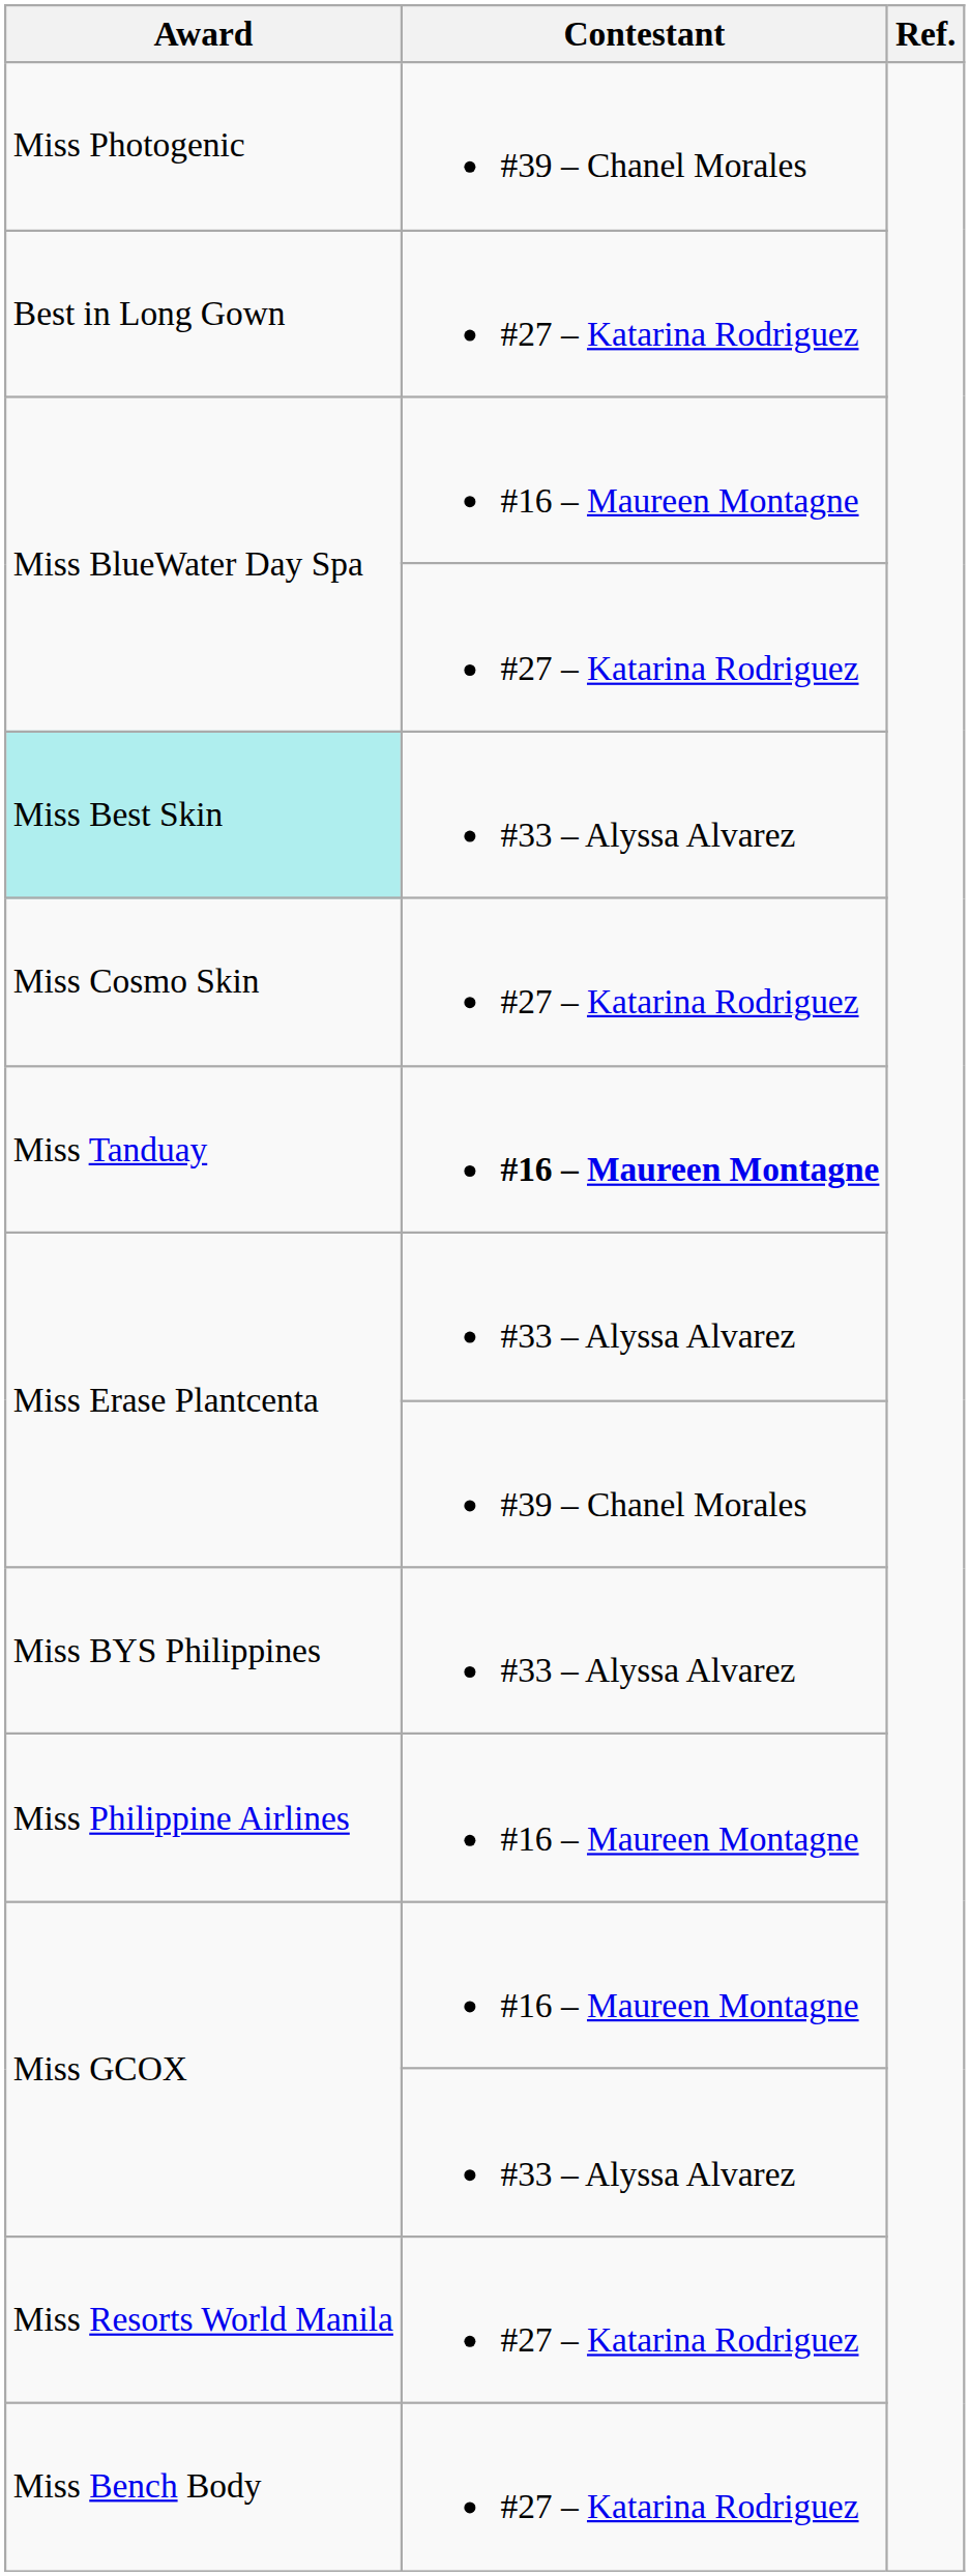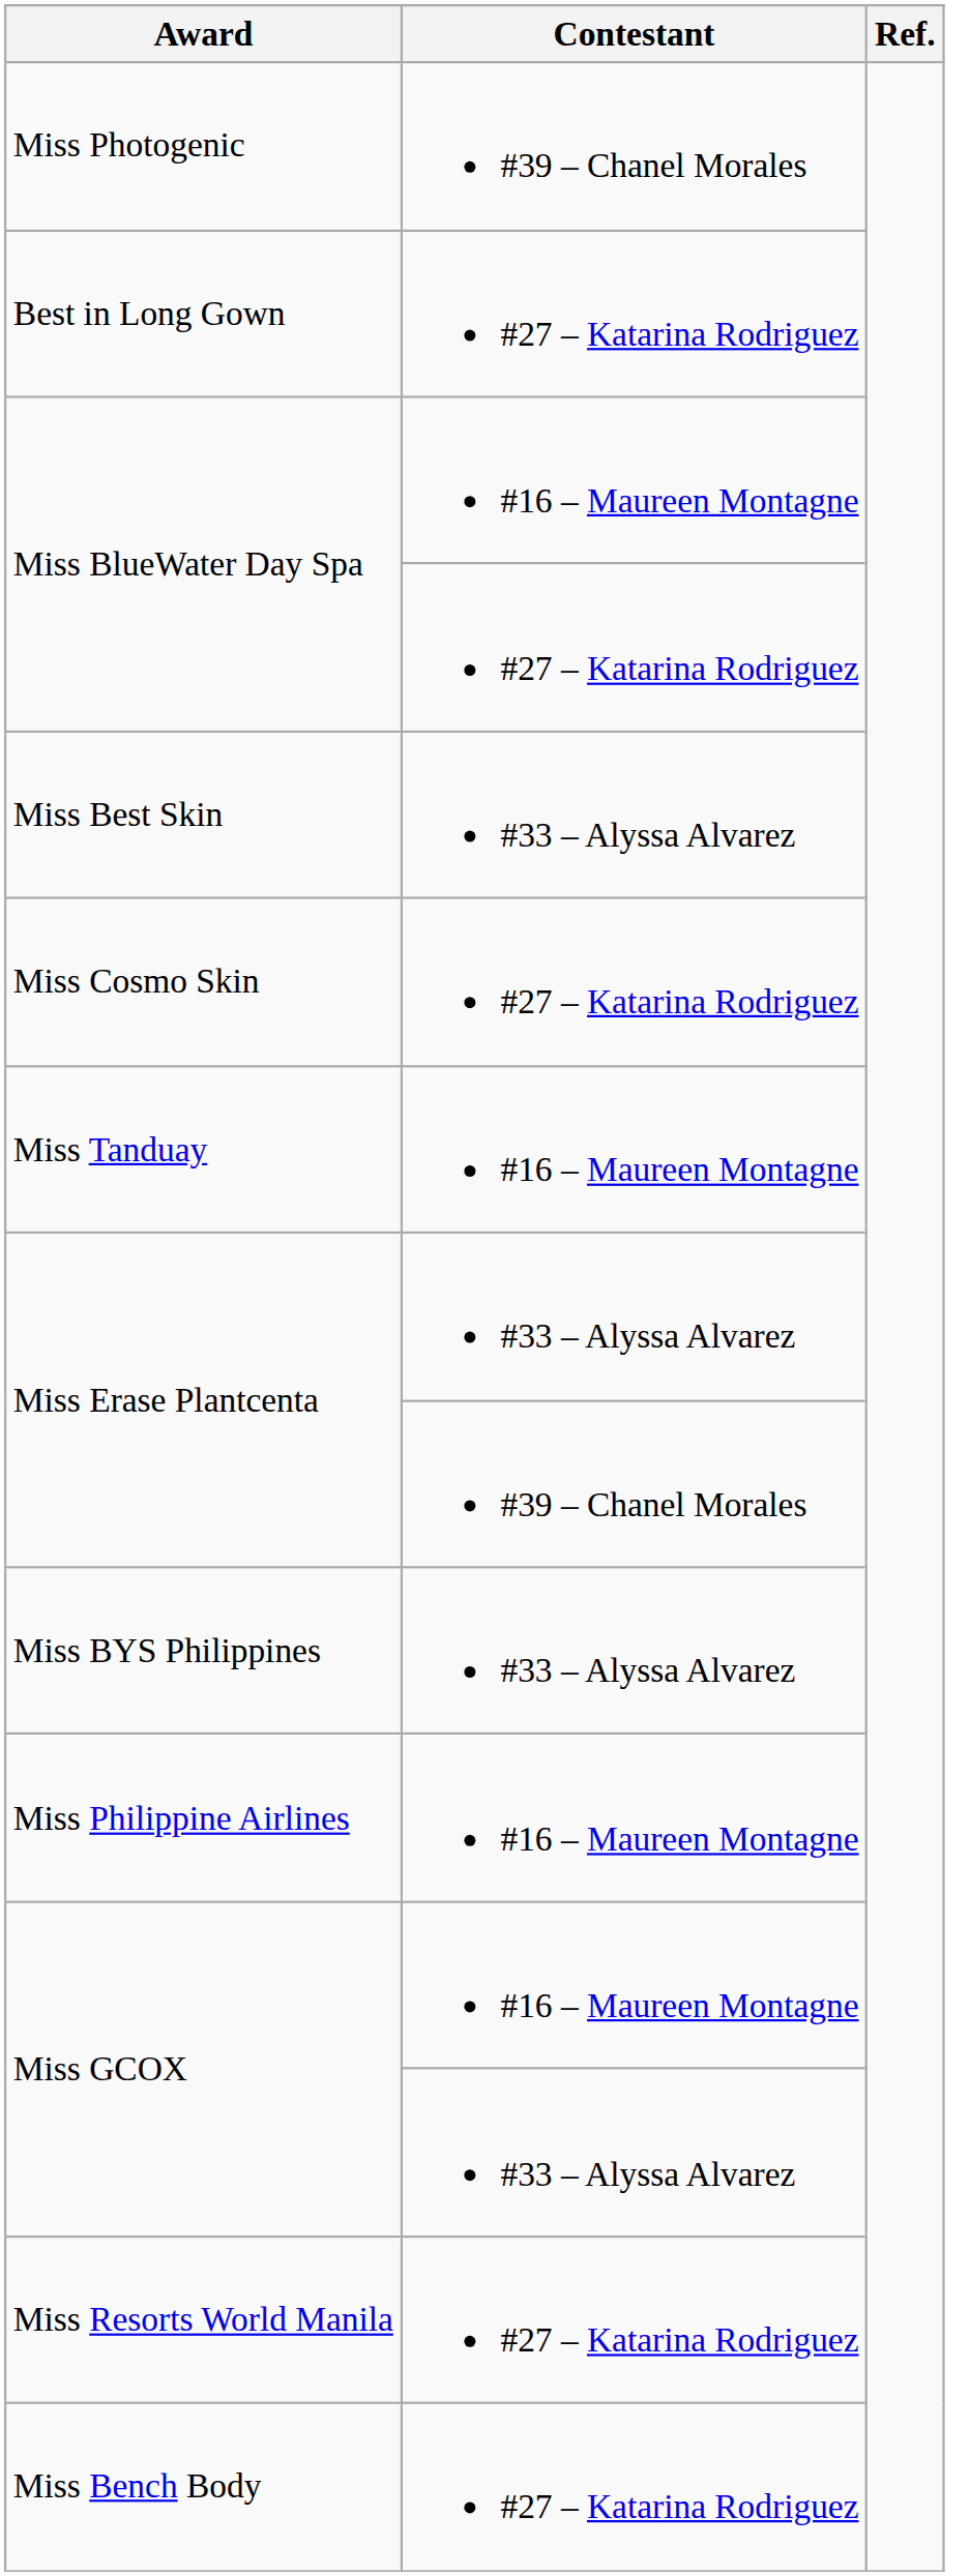Miss Best Skin | Award: paleturquoise background -> no background
Miss Tanduay | Contestant: bold -> normal
